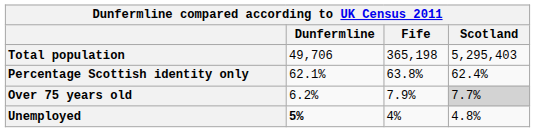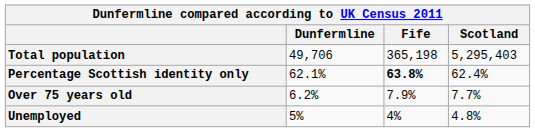Percentage Scottish identity only | Fife: normal -> bold
Over 75 years old | Scotland: lightgrey background -> no background
Unemployed | Dunfermline: bold -> normal
